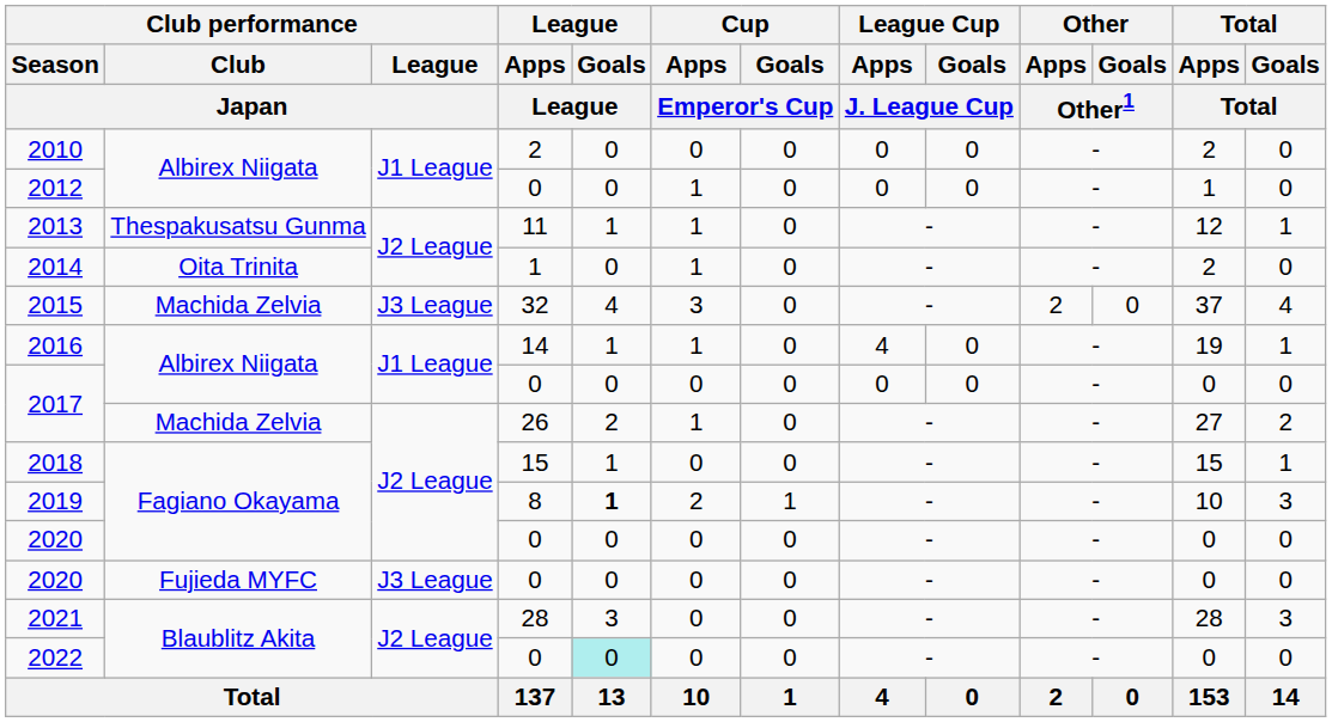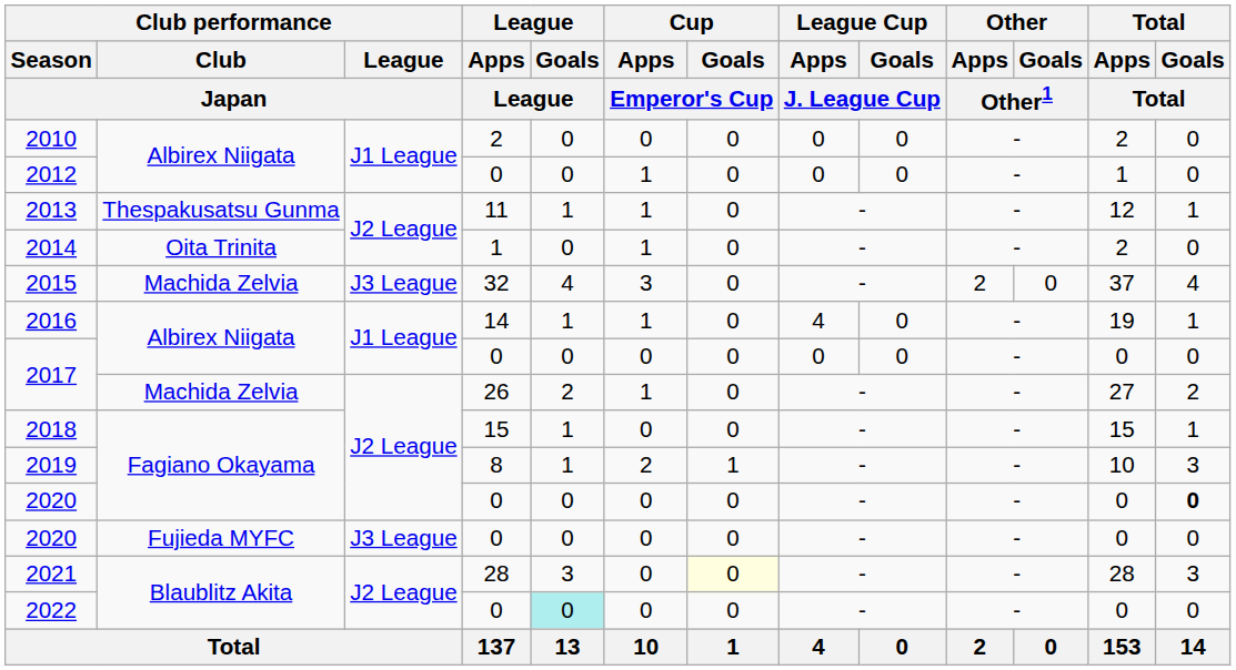2019 | League / Goals / League: bold -> normal
2020 / Fagiano Okayama | Total / Goals / Total: normal -> bold
2021 | Cup / Goals / Emperor's Cup: no background -> lightyellow background
